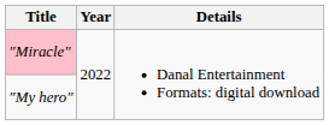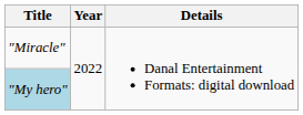"Miracle" | Title: pink background -> no background
"My hero" | Title: no background -> lightblue background
